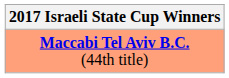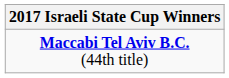row 2 | column 1: lightsalmon background -> no background
